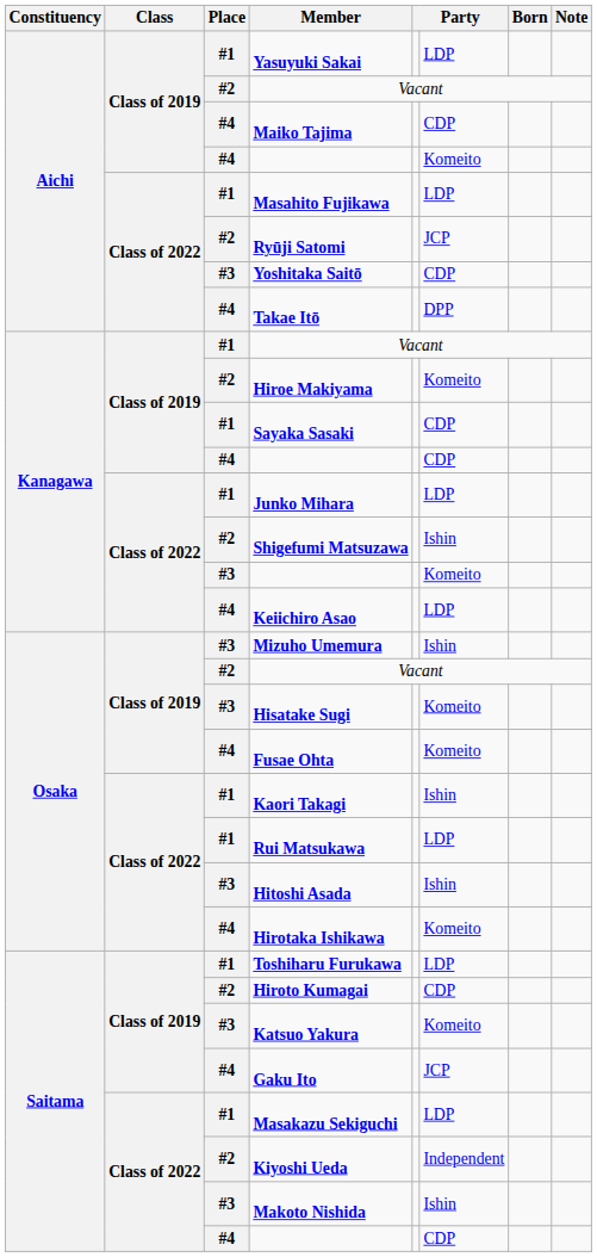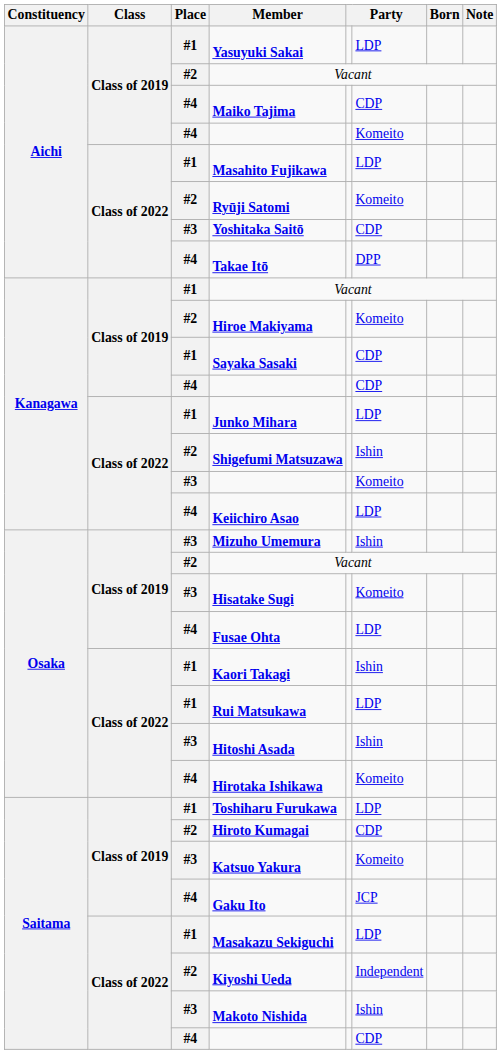Ryūji Satomi | column 6: JCP -> Komeito
Fusae Ohta | column 6: Komeito -> LDP
